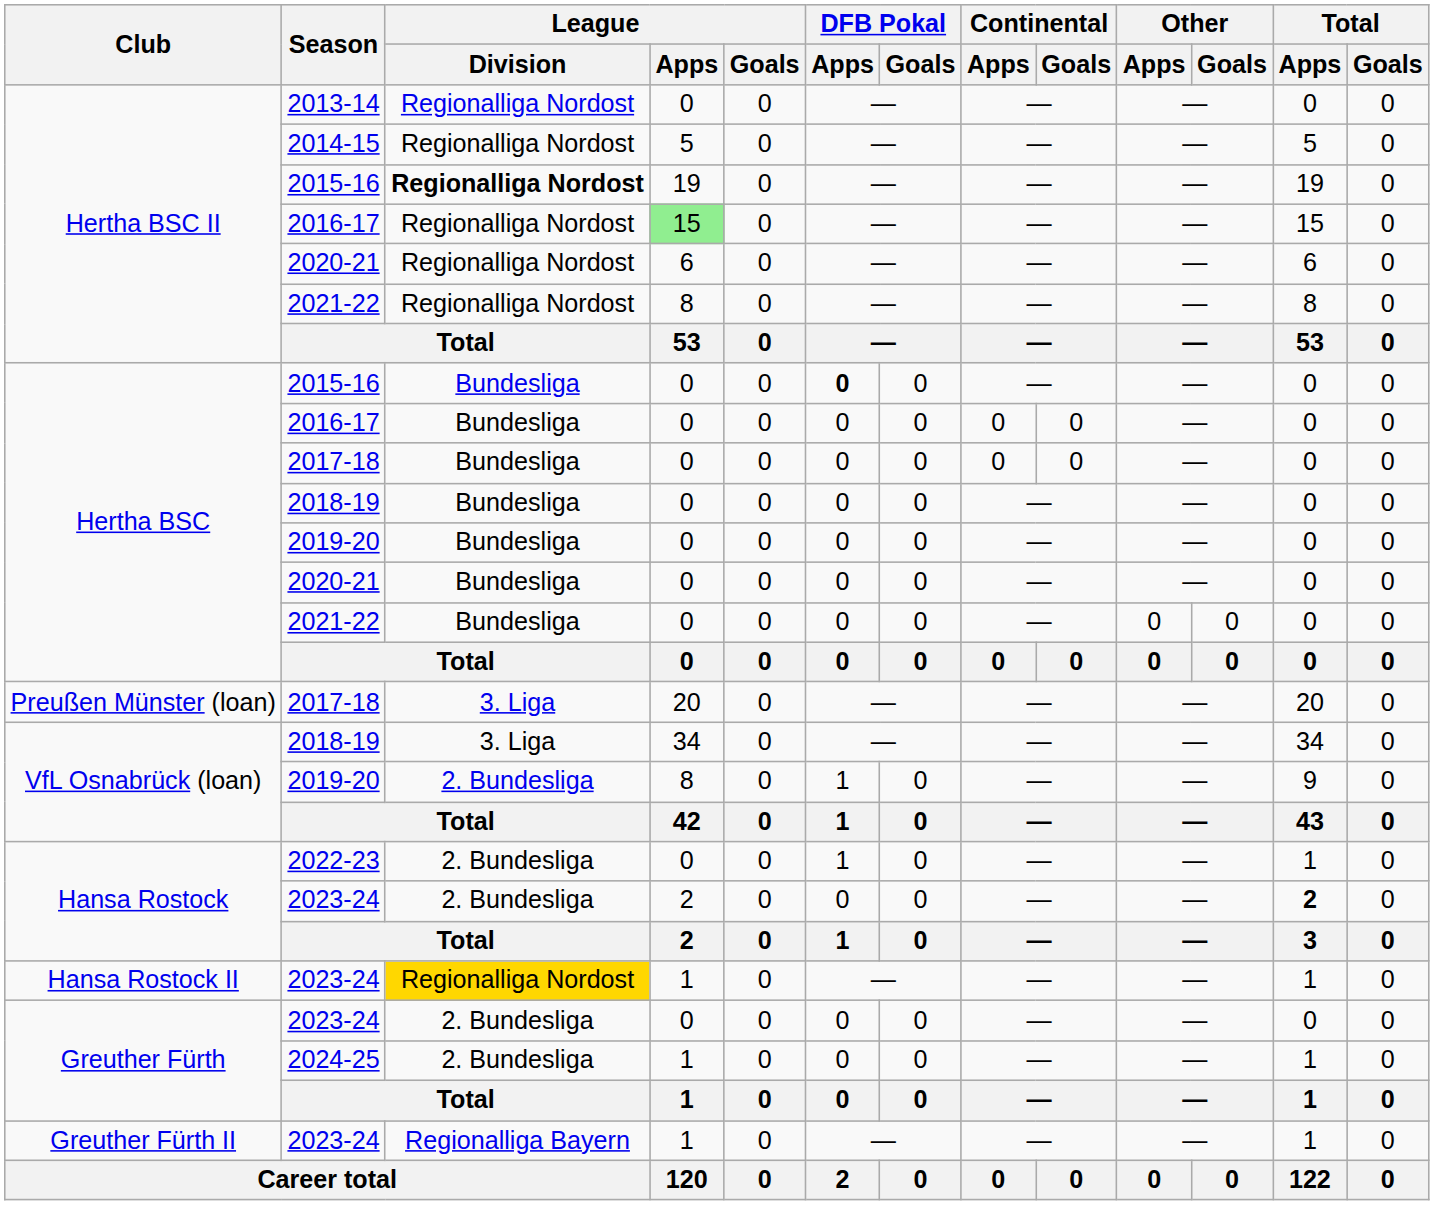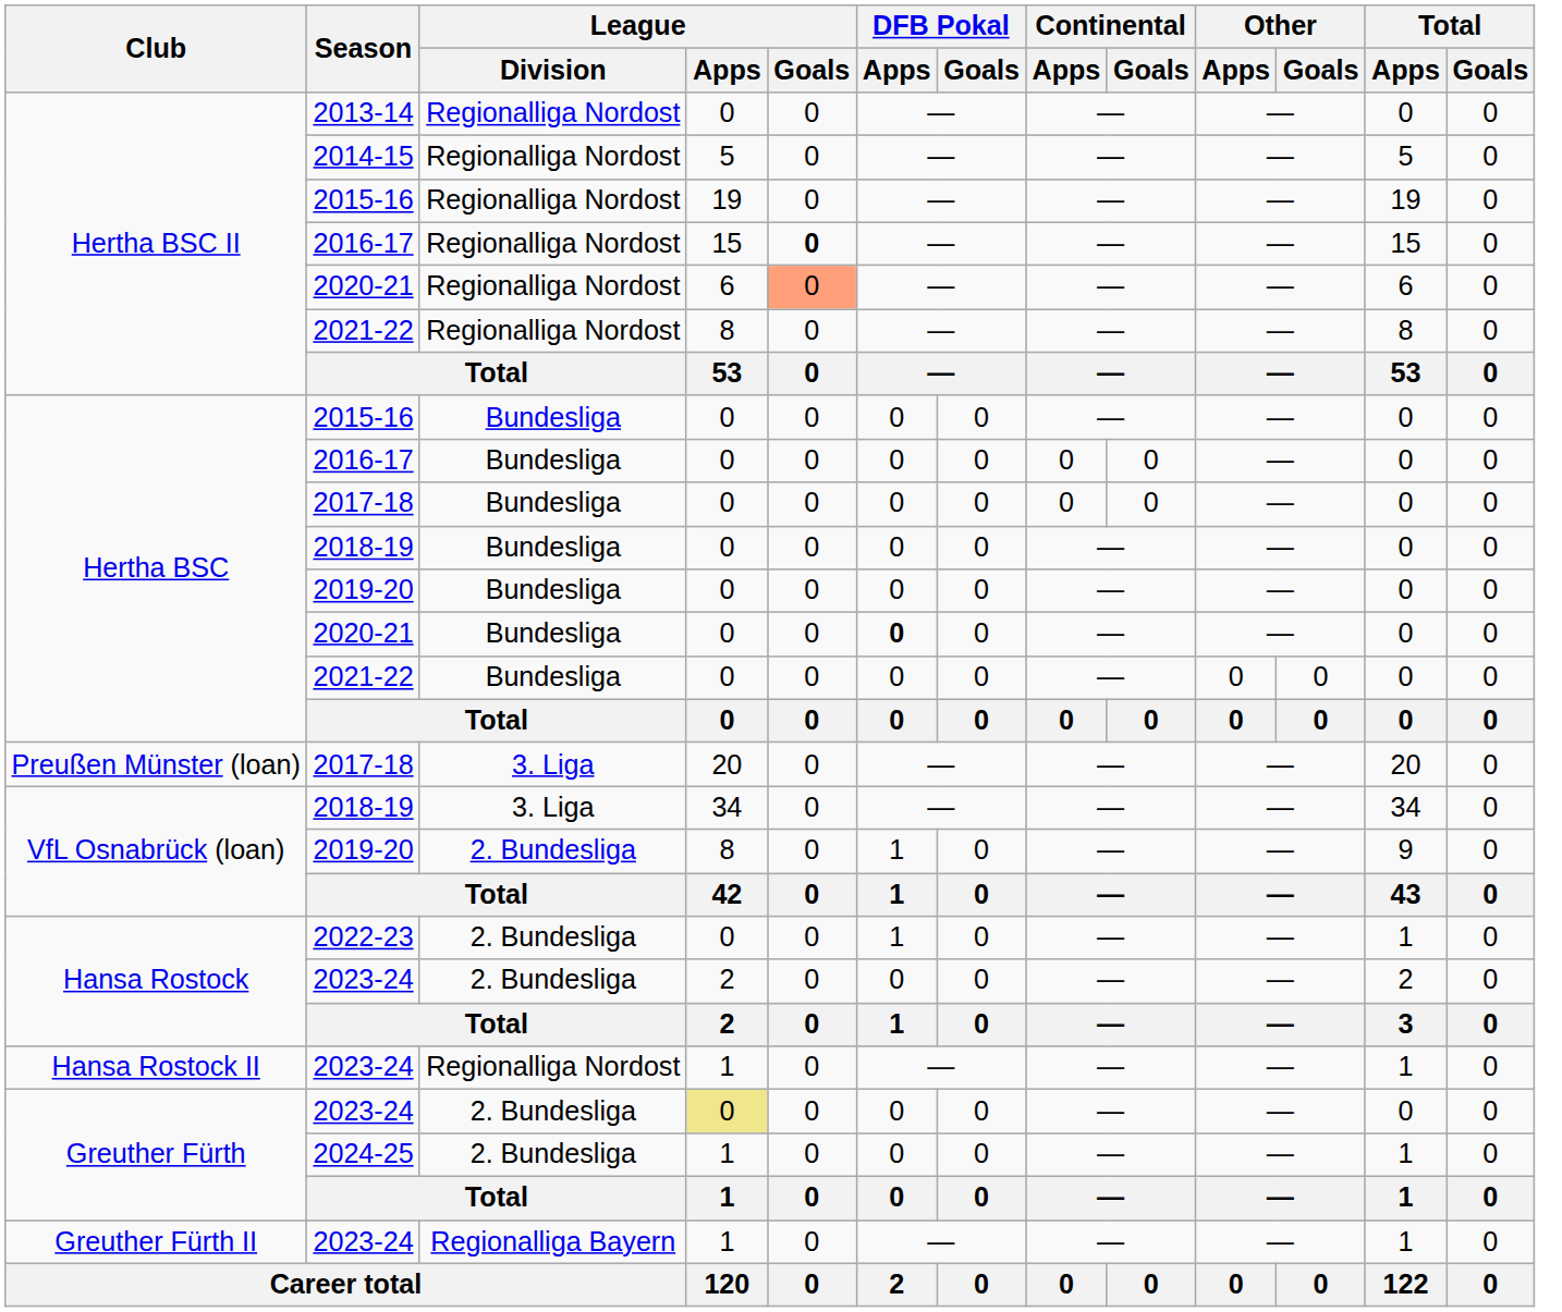Hertha BSC II / 2015-16 | League / Division: bold -> normal
Hertha BSC II / 2016-17 | League / Apps: lightgreen background -> no background
Hertha BSC II / 2016-17 | League / Goals: normal -> bold
Hertha BSC II / 2020-21 | League / Goals: no background -> lightsalmon background
Hertha BSC / 2015-16 | DFB Pokal / Apps: bold -> normal
Hertha BSC / 2020-21 | DFB Pokal / Apps: normal -> bold
Hansa Rostock / 2023-24 | Total / Apps: bold -> normal
Hansa Rostock II / 2023-24 | League / Division: gold background -> no background
Greuther Fürth / 2023-24 | League / Apps: no background -> khaki background
